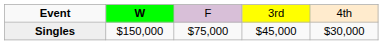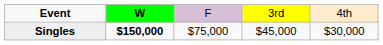Singles | column 2: normal -> bold
